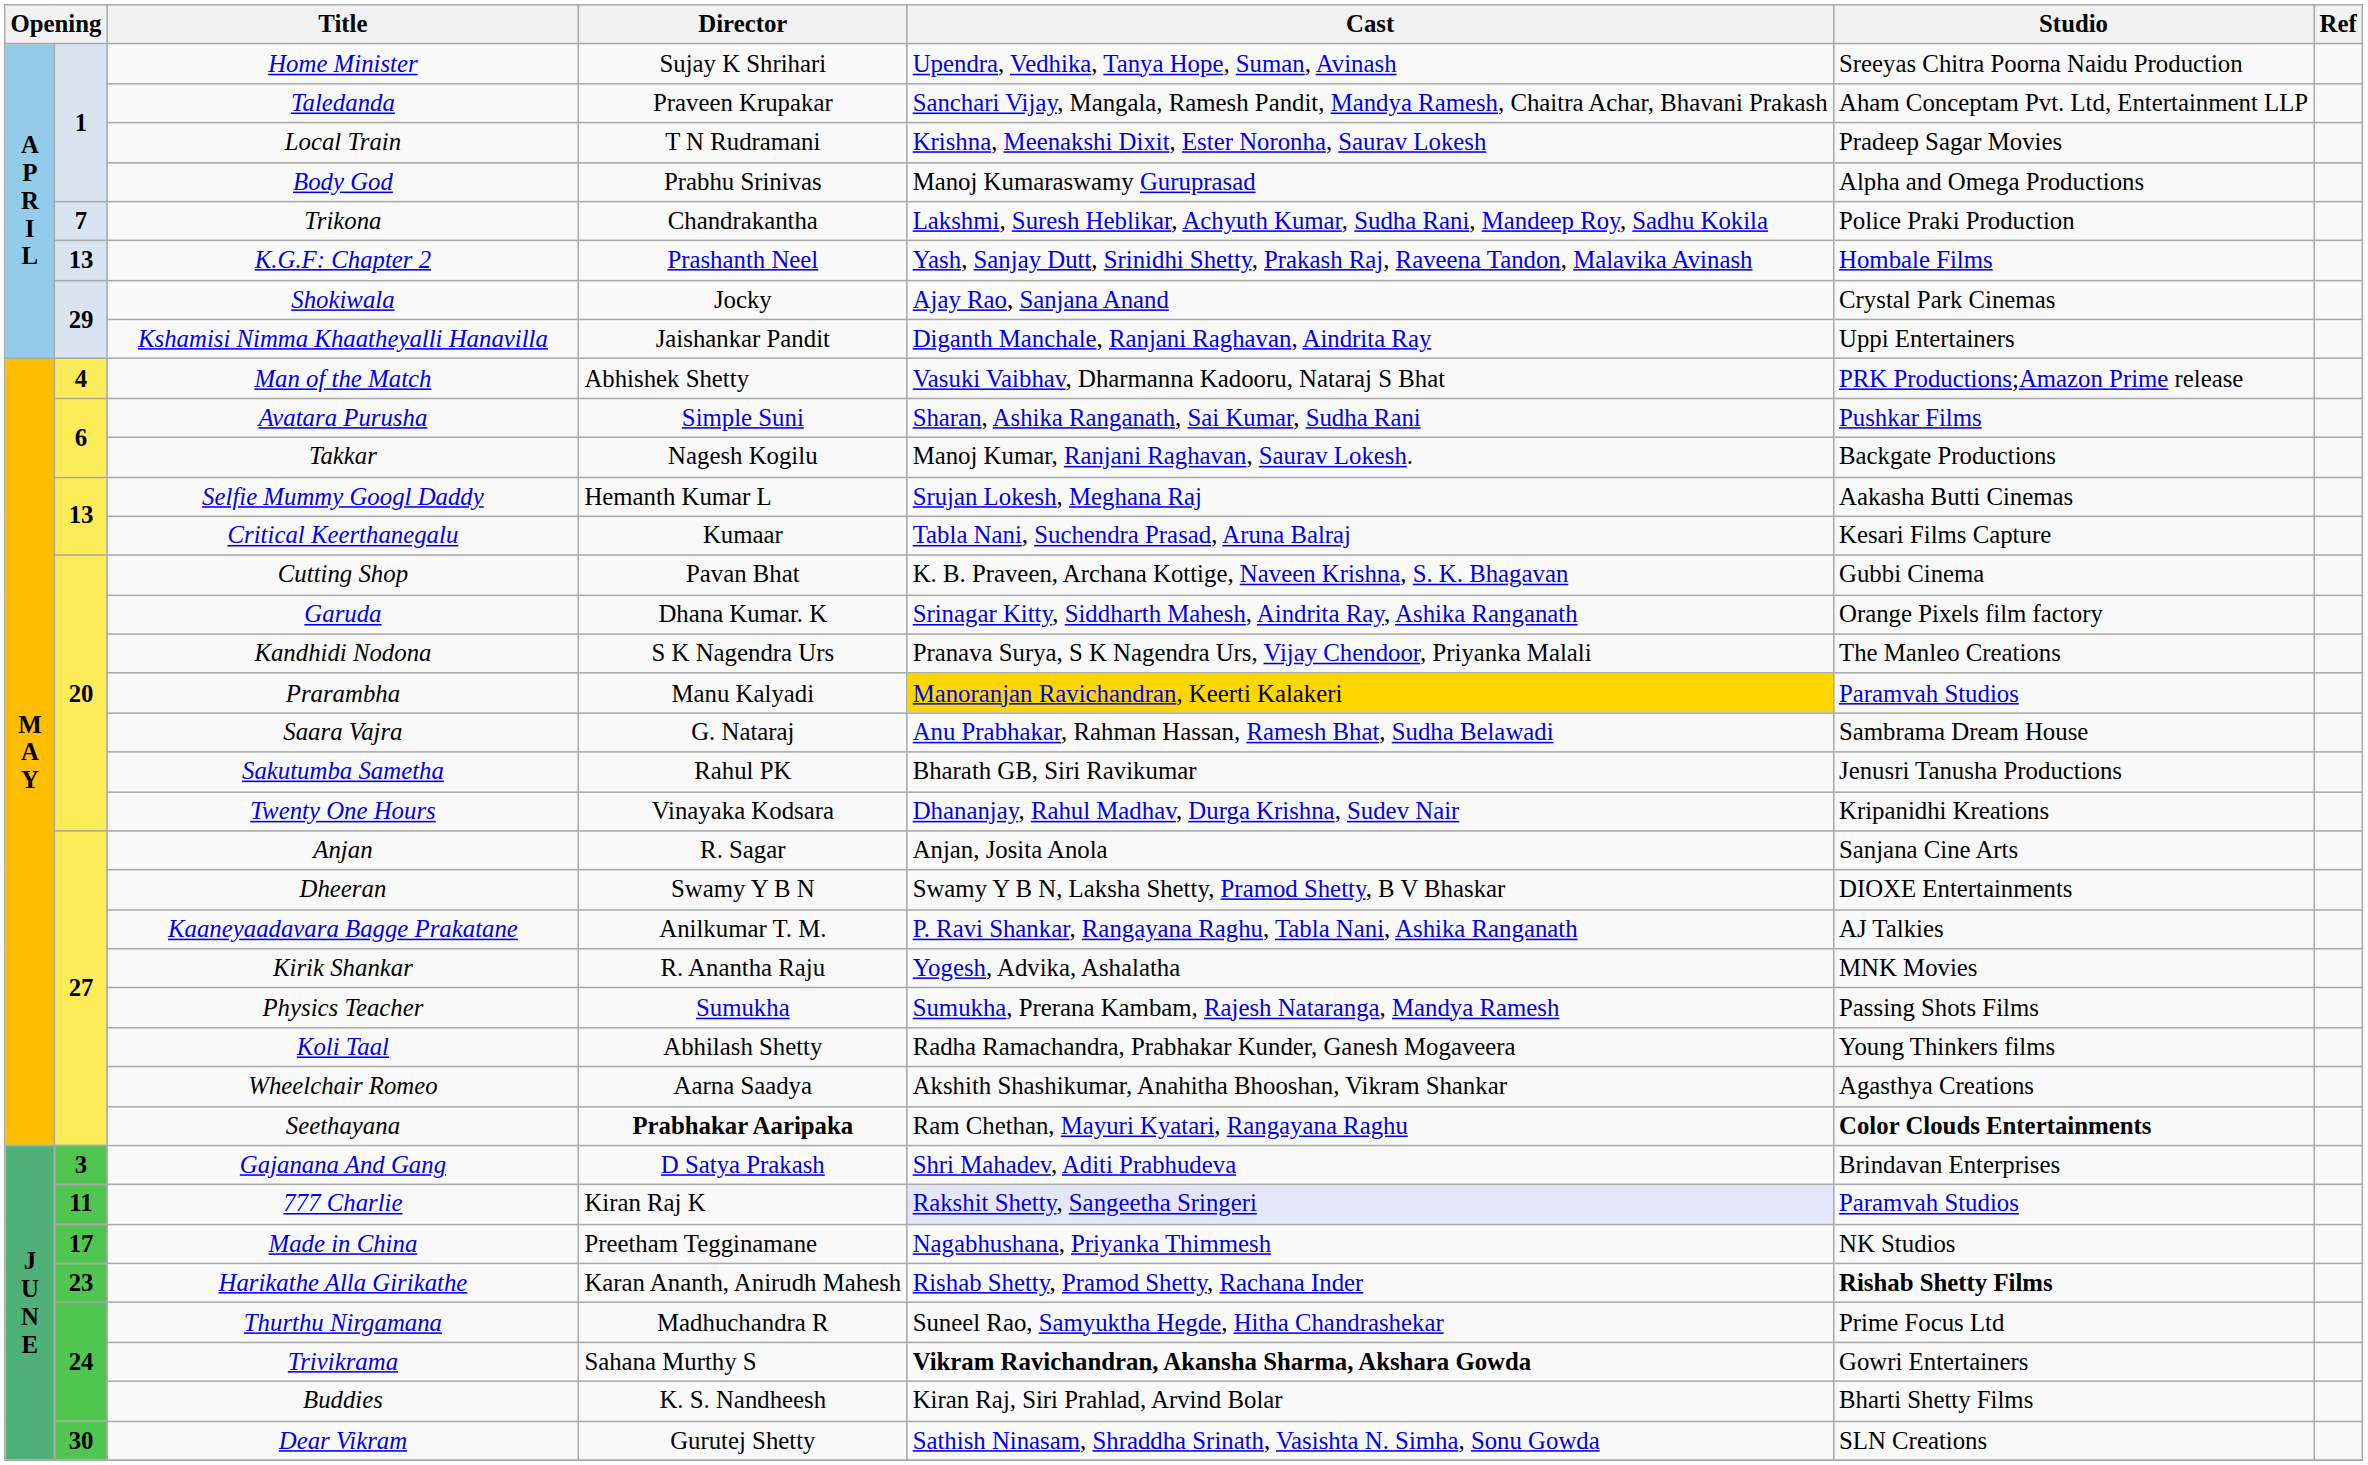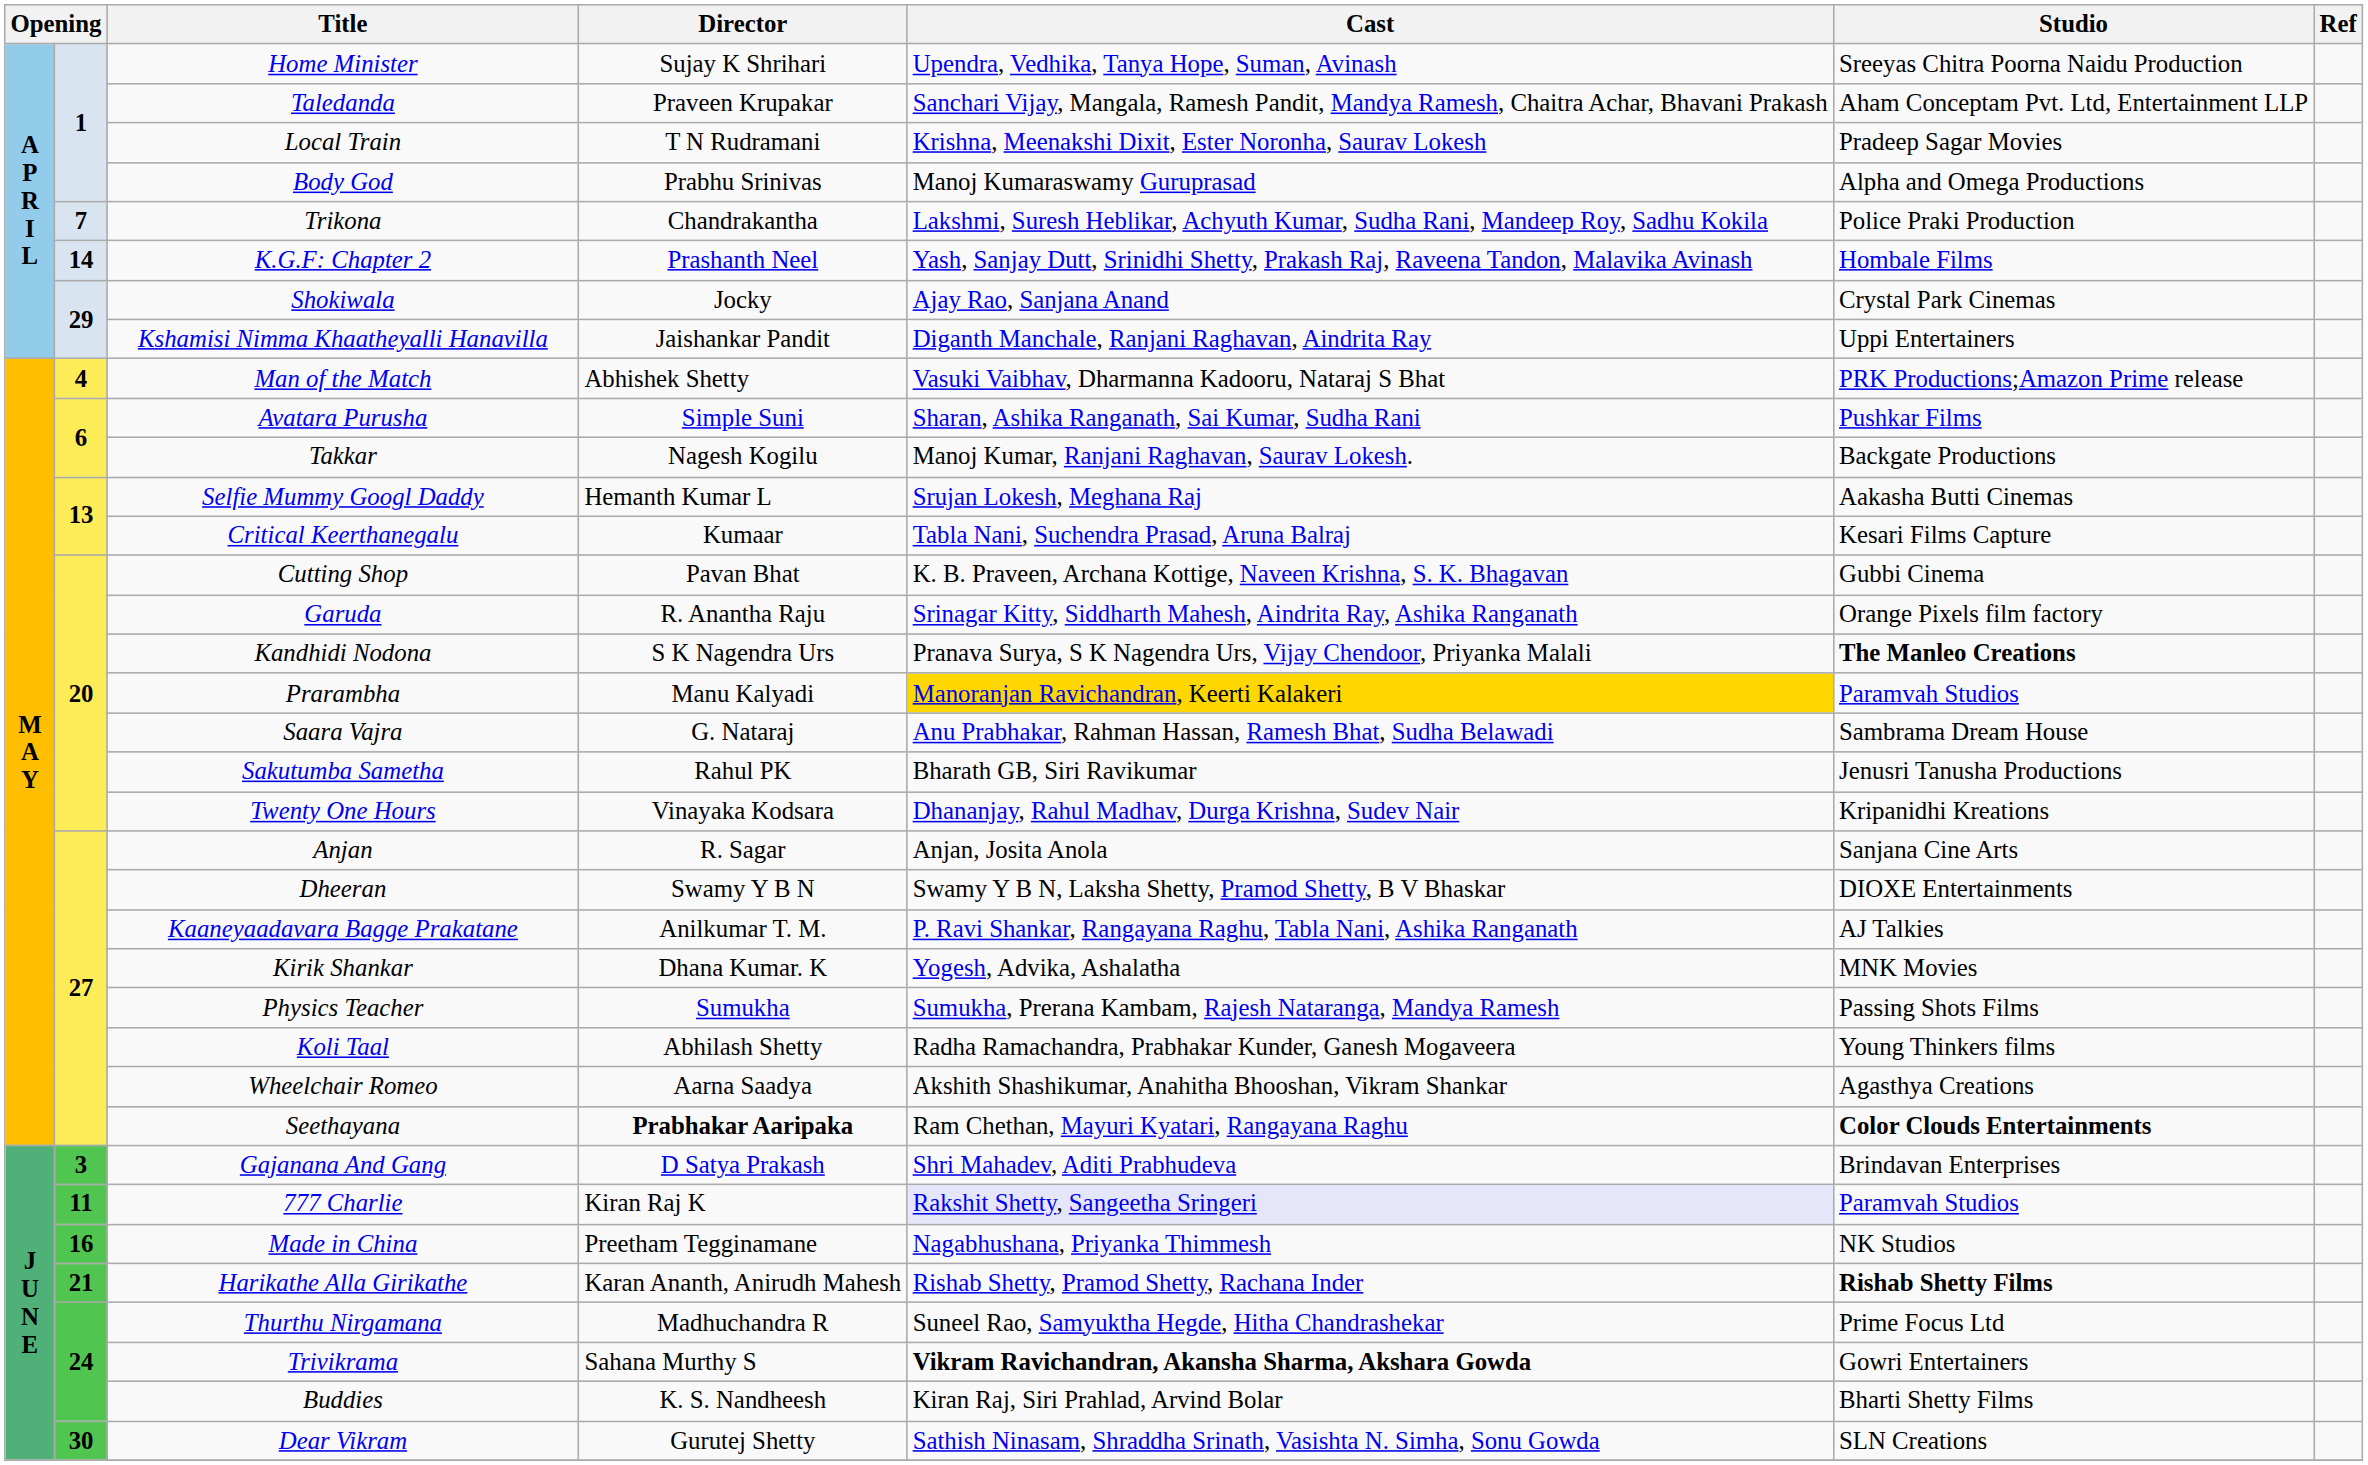K.G.F: Chapter 2 | column 2: 13 -> 14
Garuda | Director: Dhana Kumar. K -> R. Anantha Raju
Kandhidi Nodona | Studio: normal -> bold
Kirik Shankar | Director: R. Anantha Raju -> Dhana Kumar. K
Made in China | column 2: 17 -> 16
Harikathe Alla Girikathe | column 2: 23 -> 21
